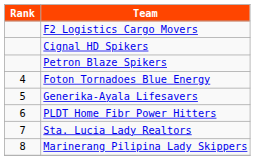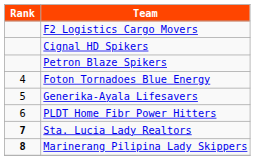Sta. Lucia Lady Realtors | Rank: normal -> bold
Marinerang Pilipina Lady Skippers | Rank: normal -> bold
